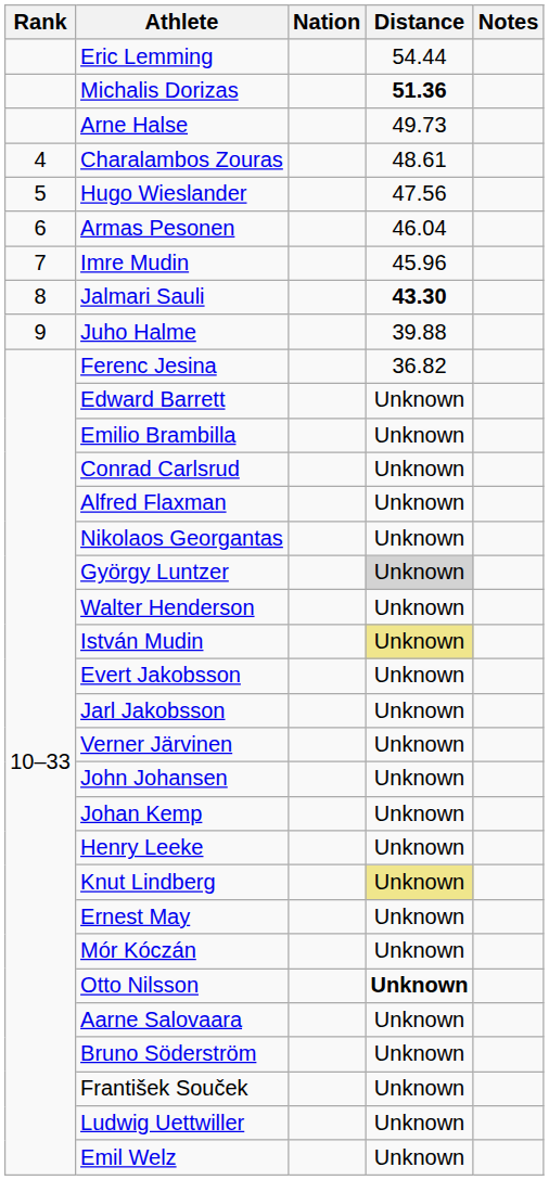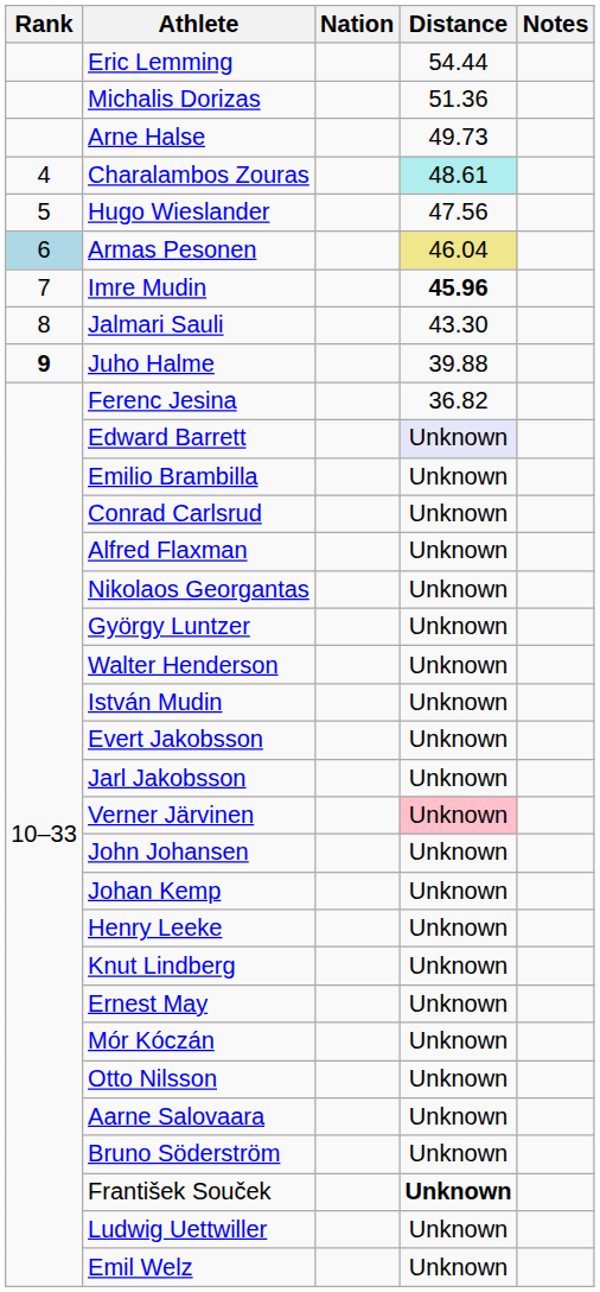Michalis Dorizas | Distance: bold -> normal
Charalambos Zouras | Distance: no background -> paleturquoise background
Armas Pesonen | Rank: no background -> lightblue background
Armas Pesonen | Distance: no background -> khaki background
Imre Mudin | Distance: normal -> bold
Jalmari Sauli | Distance: bold -> normal
Juho Halme | Rank: normal -> bold
Edward Barrett | Distance: no background -> lavender background
György Luntzer | Distance: lightgrey background -> no background
István Mudin | Distance: khaki background -> no background
Verner Järvinen | Distance: no background -> pink background
Knut Lindberg | Distance: khaki background -> no background
Otto Nilsson | Distance: bold -> normal
František Souček | Distance: normal -> bold
